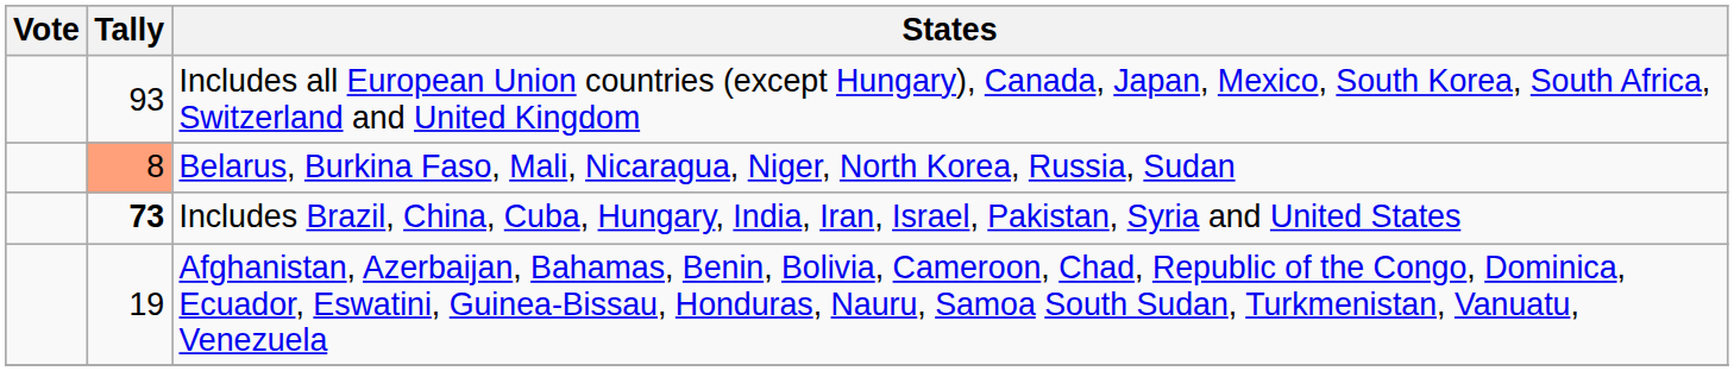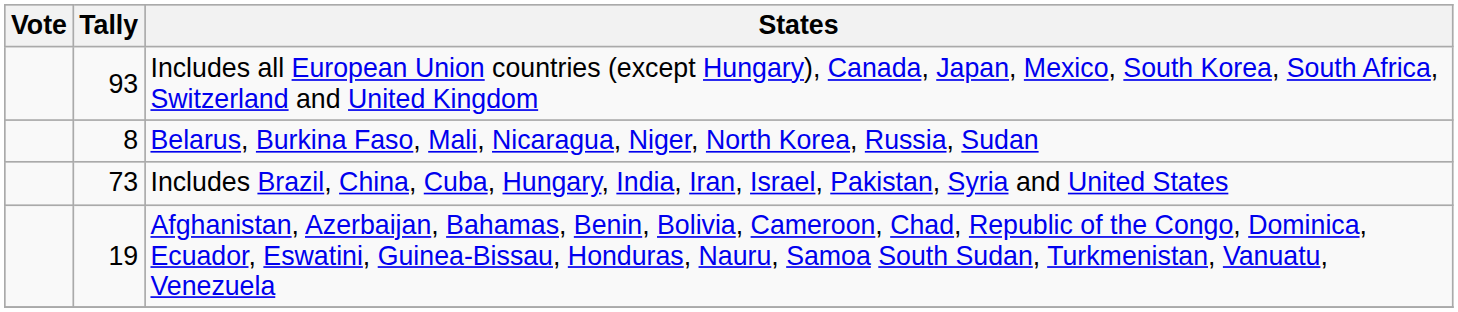row 3 | Tally: lightsalmon background -> no background
row 4 | Tally: bold -> normal
